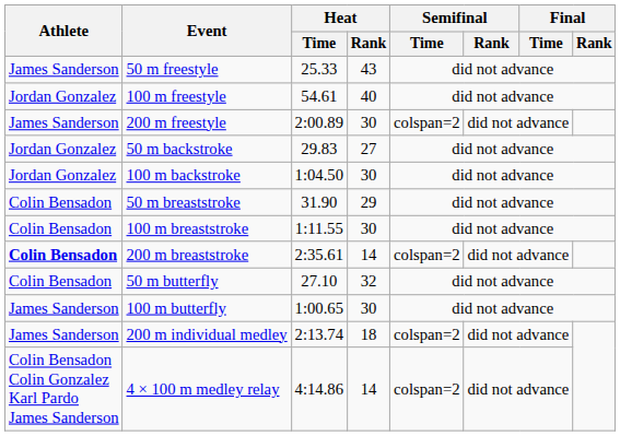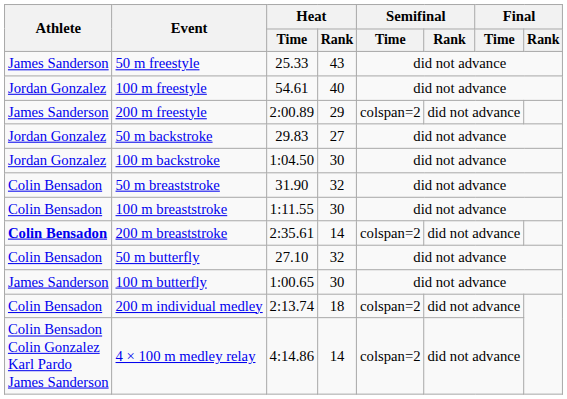200 m freestyle | Heat / Rank: 30 -> 29
50 m breaststroke | Heat / Rank: 29 -> 32
200 m individual medley | Athlete: James Sanderson -> Colin Bensadon
